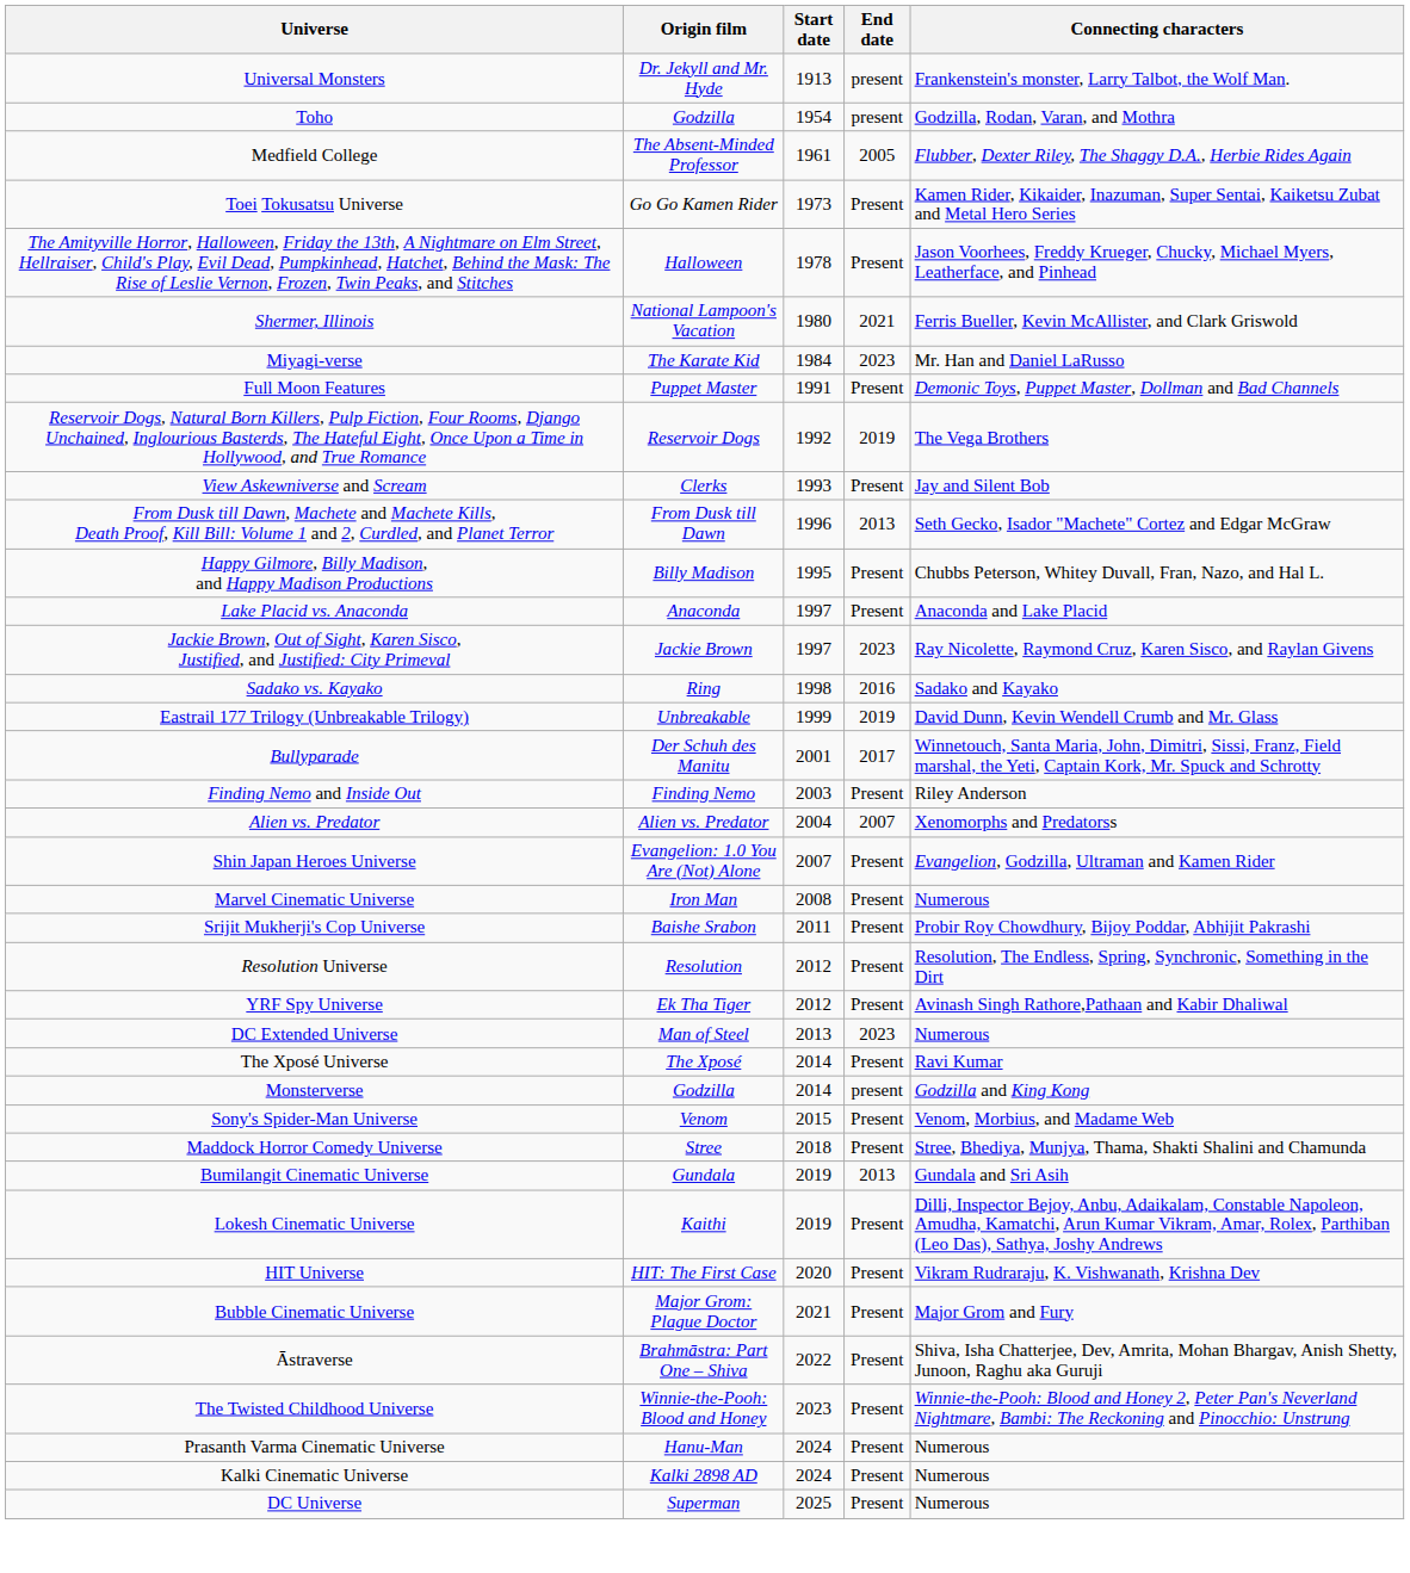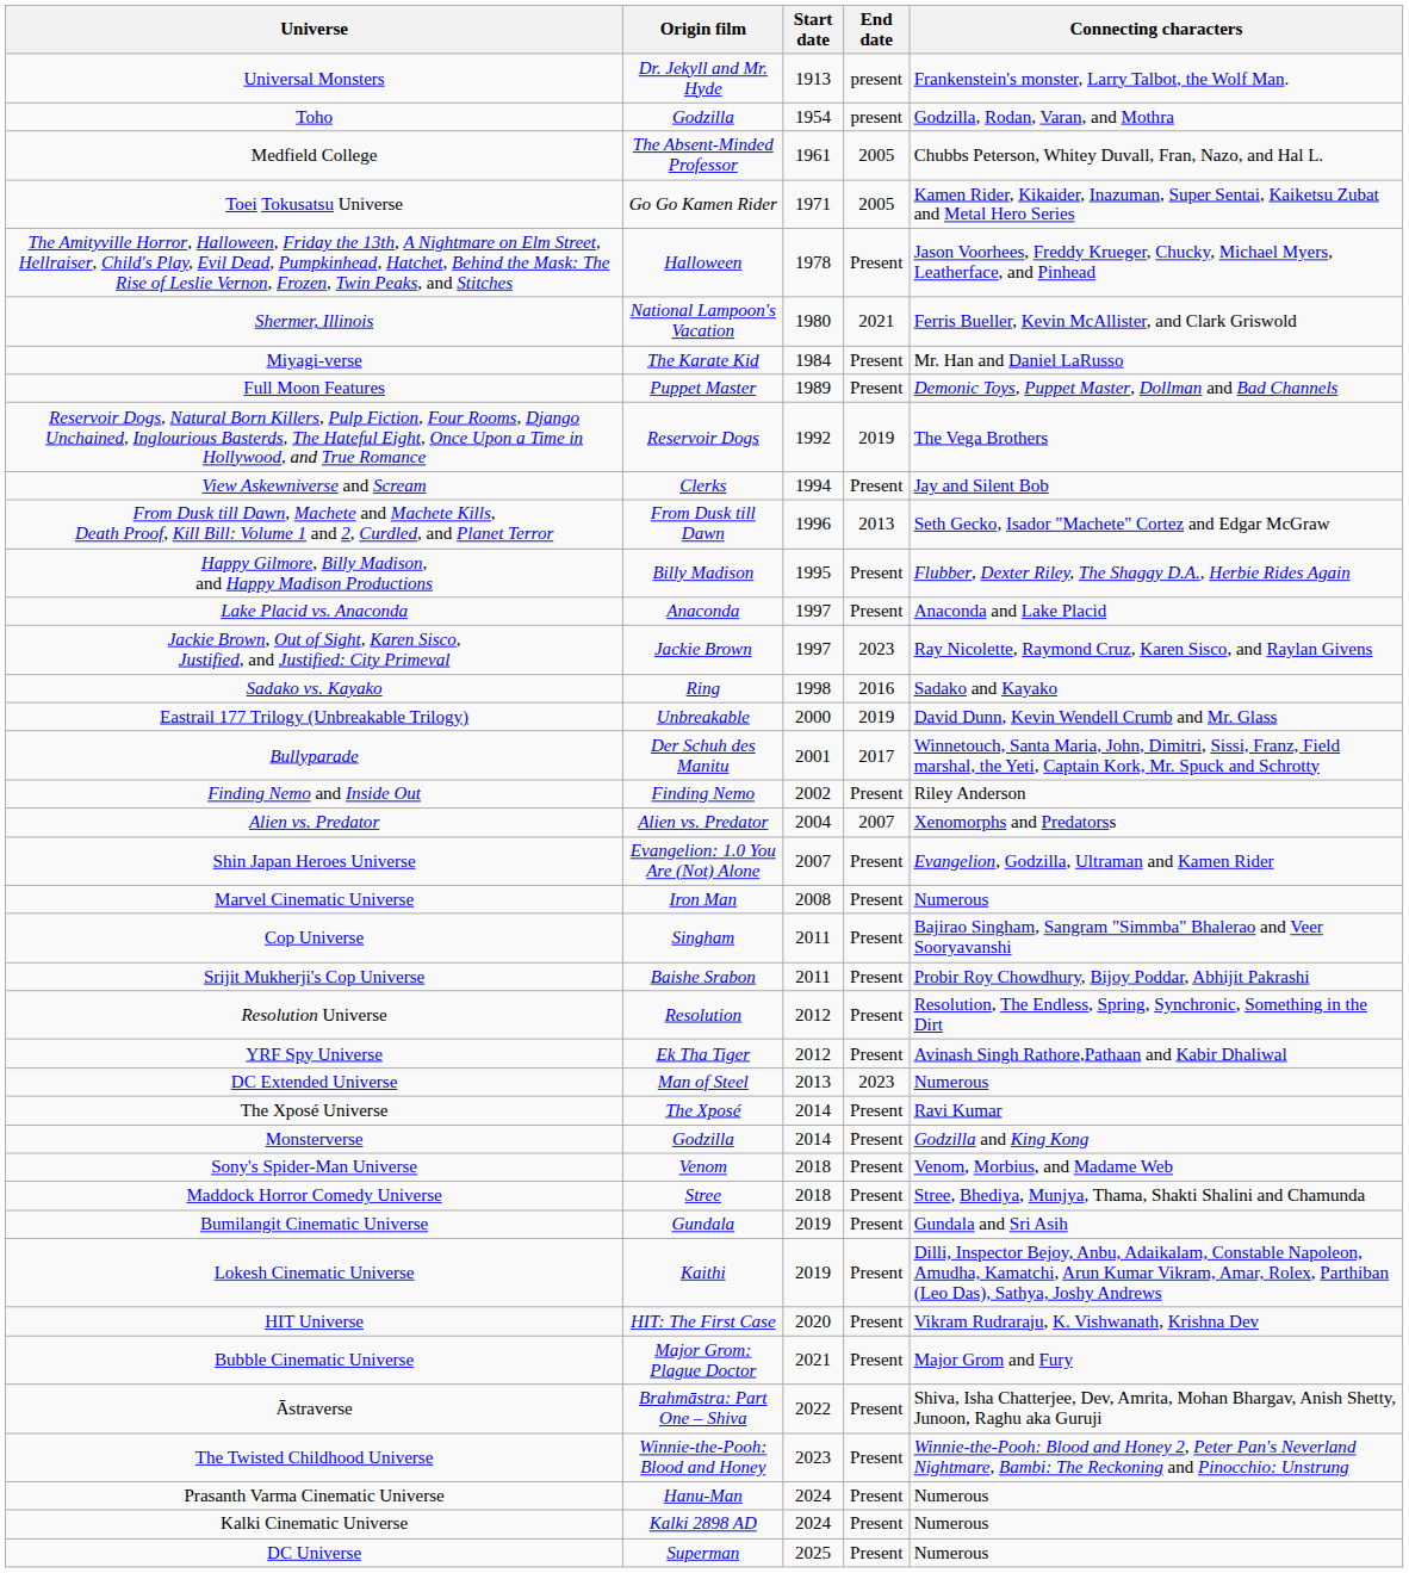Medfield College | Connecting characters: Flubber, Dexter Riley, The Shaggy D.A., Herbie Rides Again -> Chubbs Peterson, Whitey Duvall, Fran, Nazo, and Hal L.
Toei Tokusatsu Universe | Start date: 1973 -> 1971
Toei Tokusatsu Universe | End date: Present -> 2005
Miyagi-verse | End date: 2023 -> Present
Full Moon Features | Start date: 1991 -> 1989
View Askewniverse and Scream | Start date: 1993 -> 1994
Happy Gilmore, Billy Madison, and Happy Madison Productions | Connecting characters: Chubbs Peterson, Whitey Duvall, Fran, Nazo, and Hal L. -> Flubber, Dexter Riley, The Shaggy D.A., Herbie Rides Again
Eastrail 177 Trilogy (Unbreakable Trilogy) | Start date: 1999 -> 2000
Finding Nemo and Inside Out | Start date: 2003 -> 2002
+ row: Cop Universe | Singham | 2011 | Present | Bajirao Singham, Sangram "Simmba" Bhalerao and Veer Sooryavanshi
Monsterverse | End date: present -> Present
Sony's Spider-Man Universe | Start date: 2015 -> 2018
Bumilangit Cinematic Universe | End date: 2013 -> Present
